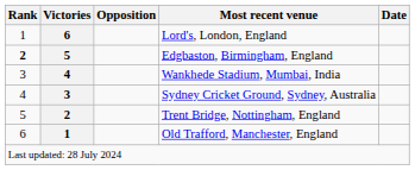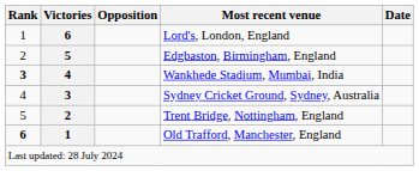Edgbaston, Birmingham, England | Rank: bold -> normal
Wankhede Stadium, Mumbai, India | Rank: normal -> bold
Old Trafford, Manchester, England | Rank: normal -> bold
